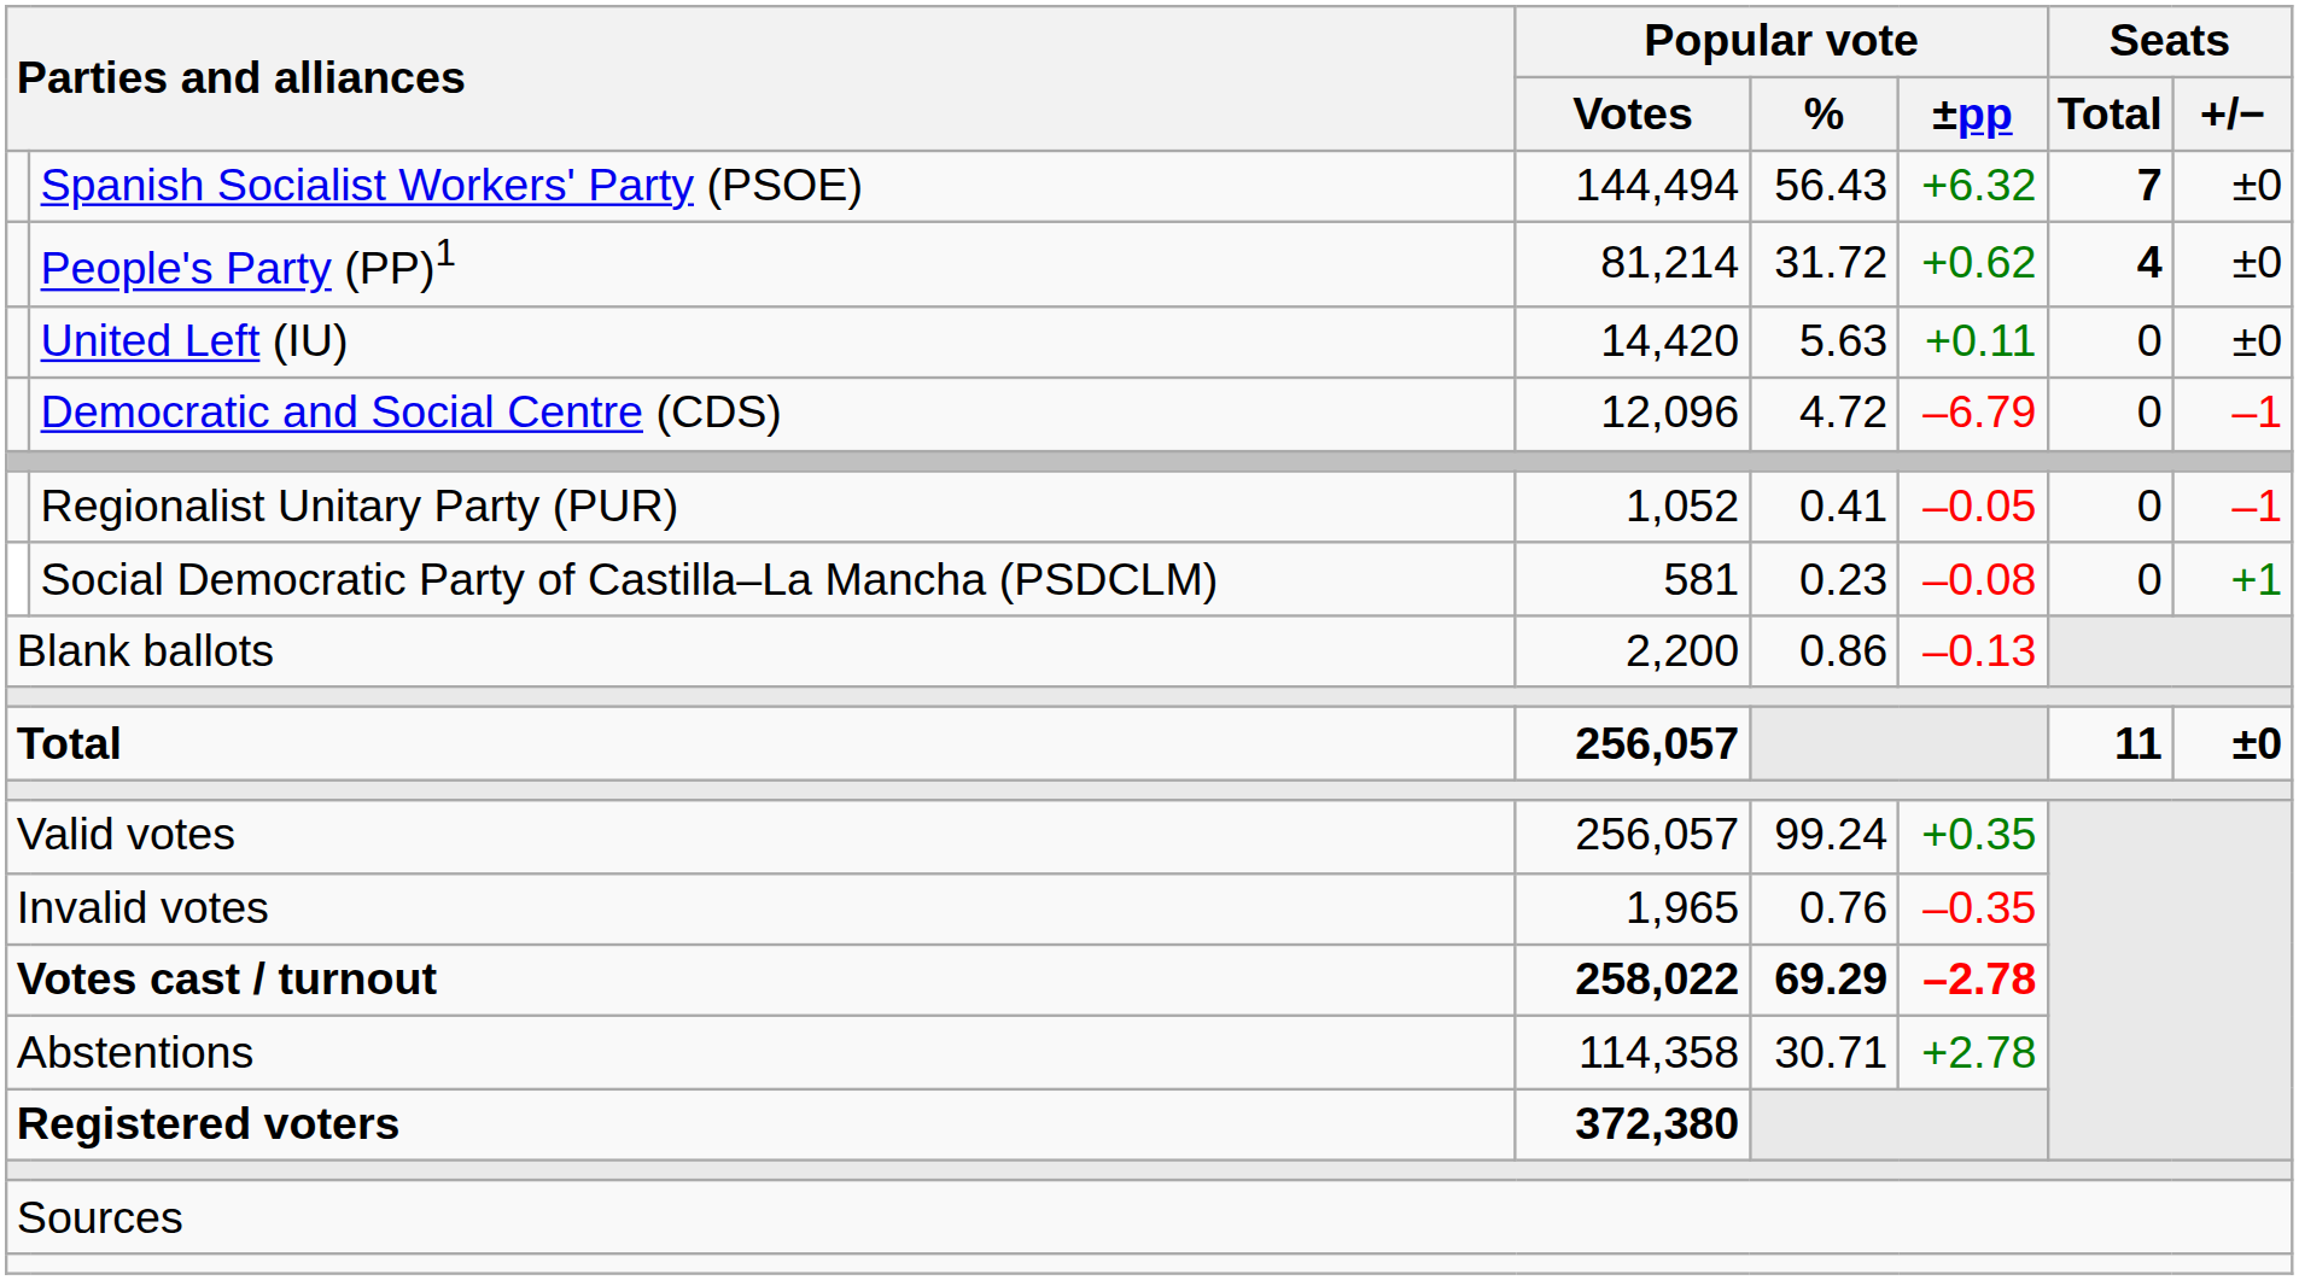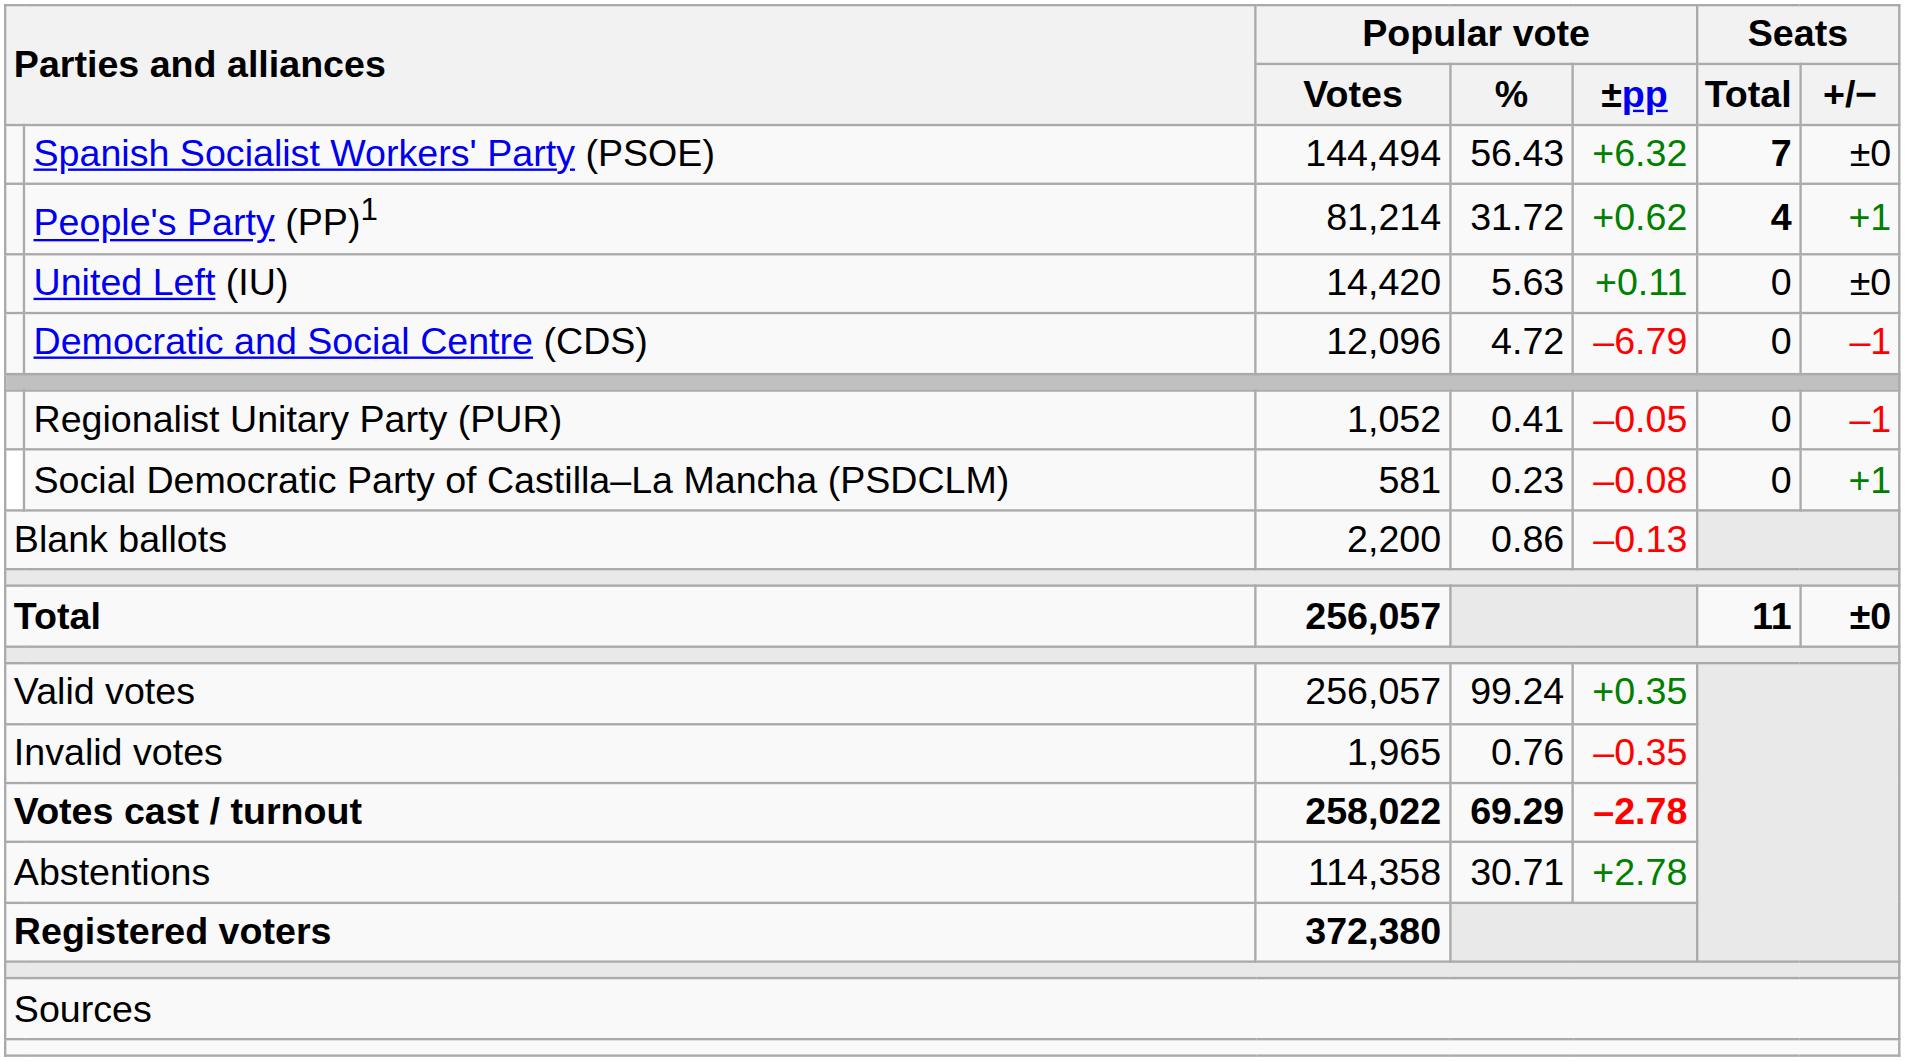People's Party (PP)1 | Seats / +/−: ±0 -> +1
